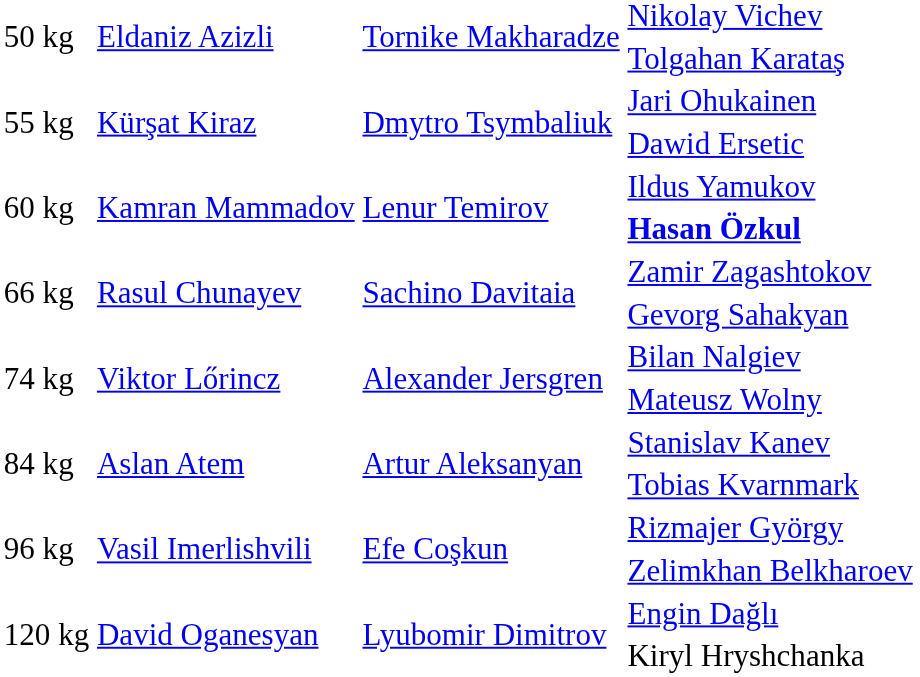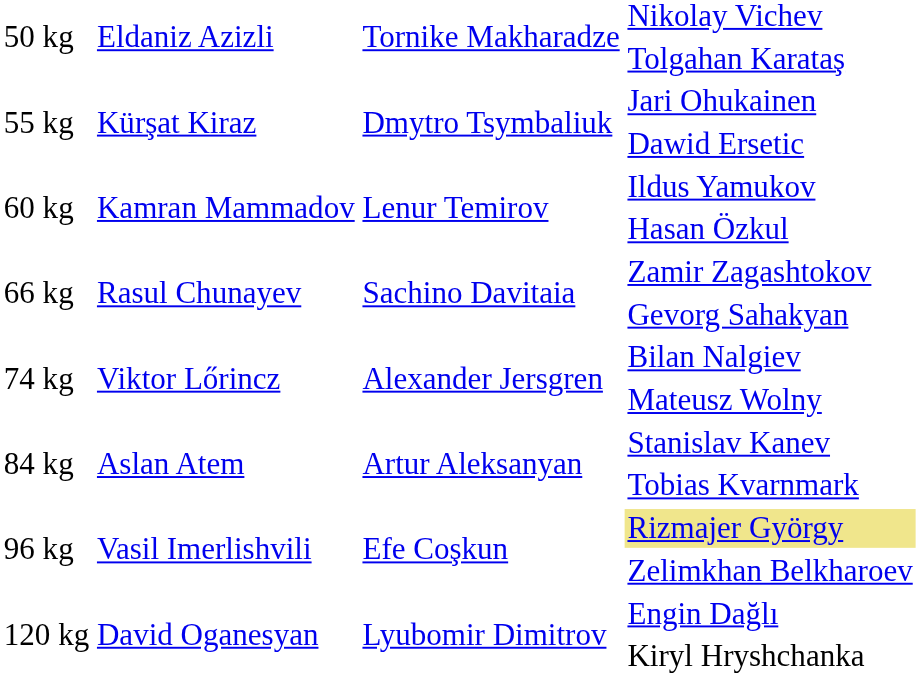Hasan Özkul | column 4: bold -> normal
Rizmajer György | column 4: no background -> khaki background
